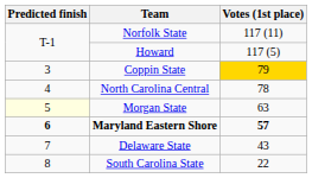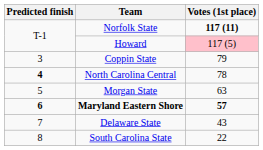Norfolk State | Votes (1st place): normal -> bold
Howard | Votes (1st place): no background -> pink background
Coppin State | Votes (1st place): gold background -> no background
North Carolina Central | Predicted finish: normal -> bold
Morgan State | Predicted finish: lightyellow background -> no background
